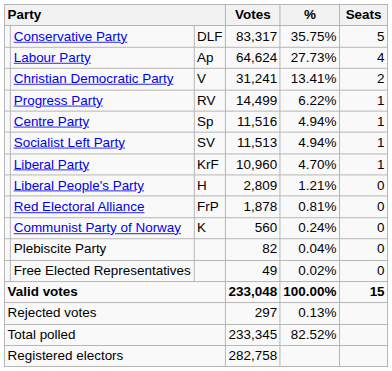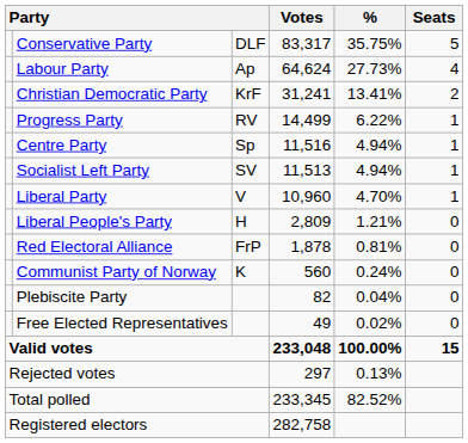Christian Democratic Party | column 3: V -> KrF
Liberal Party | column 3: KrF -> V
